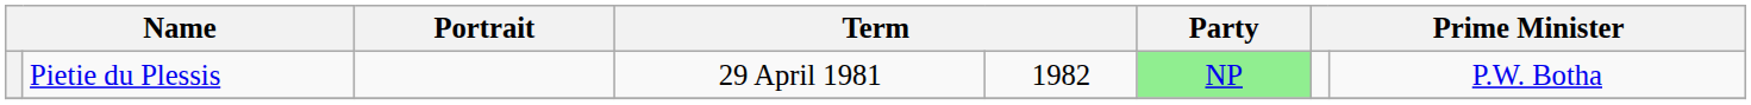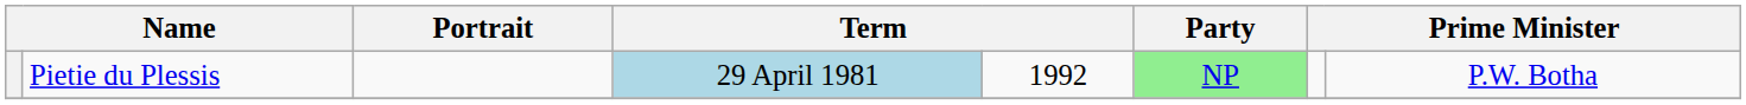Pietie du Plessis | column 4: no background -> lightblue background
Pietie du Plessis | column 5: 1982 -> 1992
